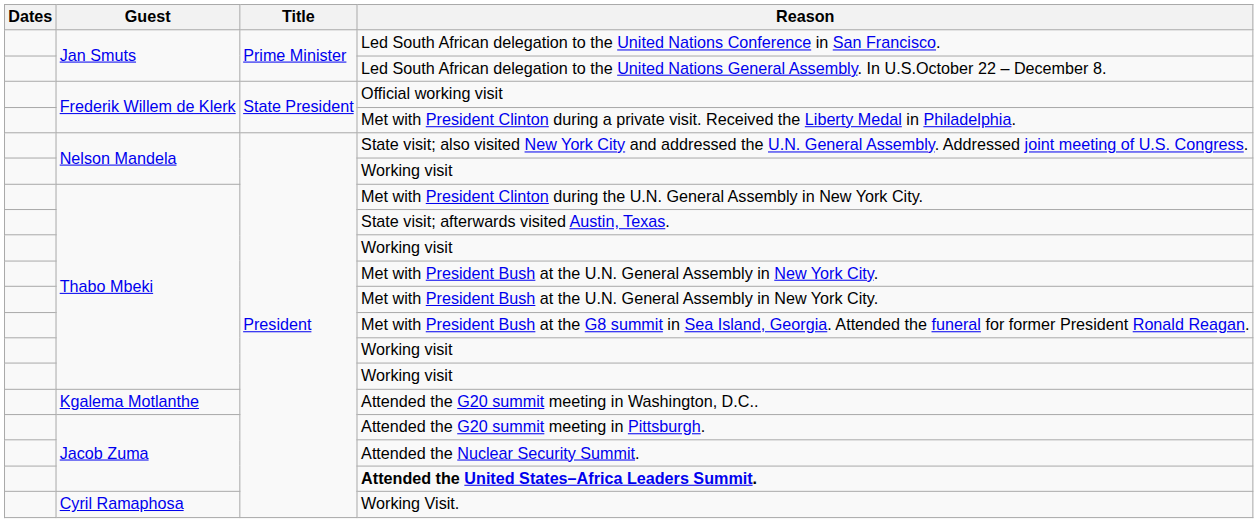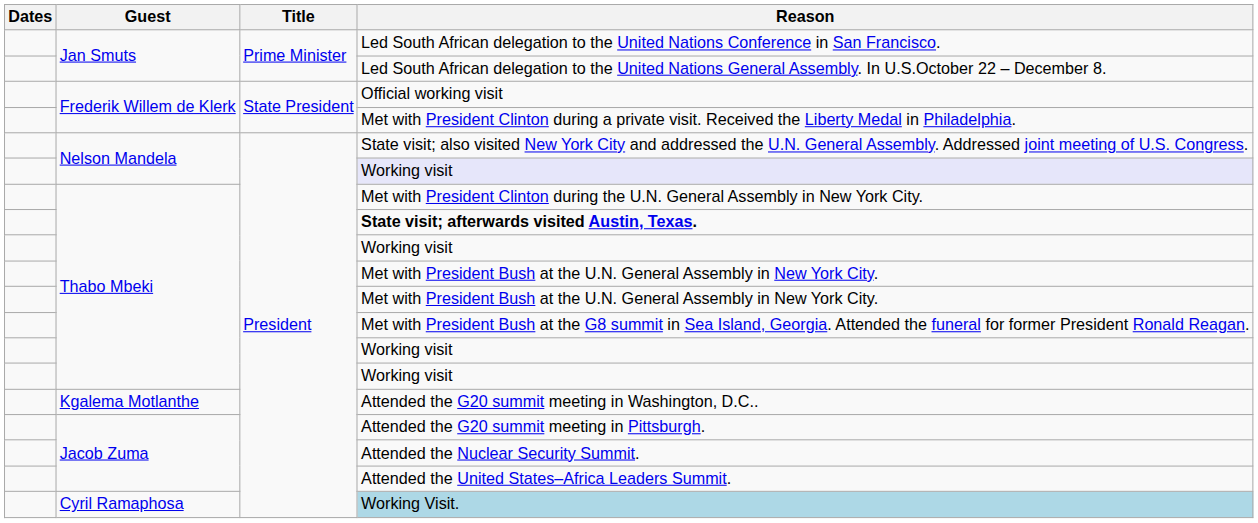Nelson Mandela / Working visit | Reason: no background -> lavender background
State visit; afterwards visited Austin, Texas. | Reason: normal -> bold
Attended the United States–Africa Leaders Summit. | Reason: bold -> normal
Working Visit. | Reason: no background -> lightblue background
